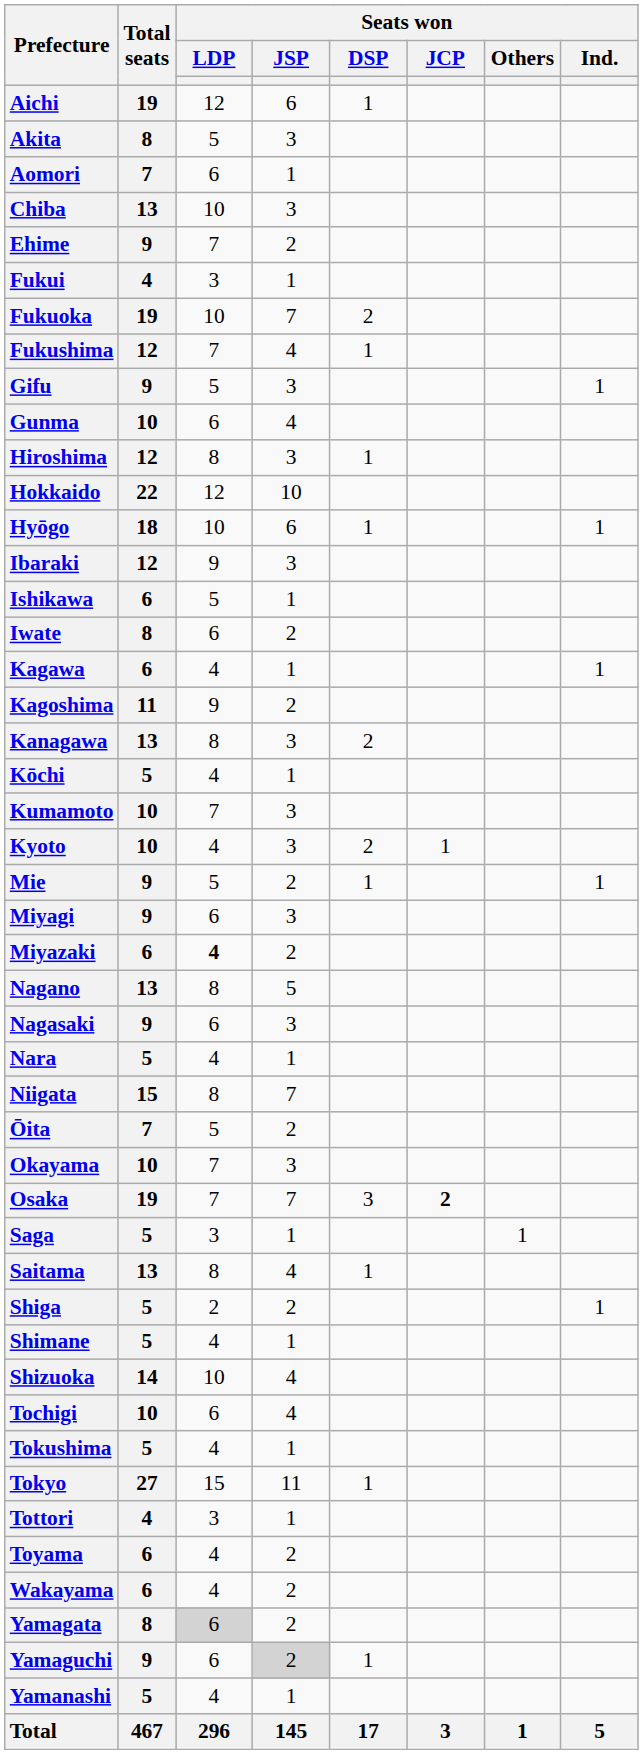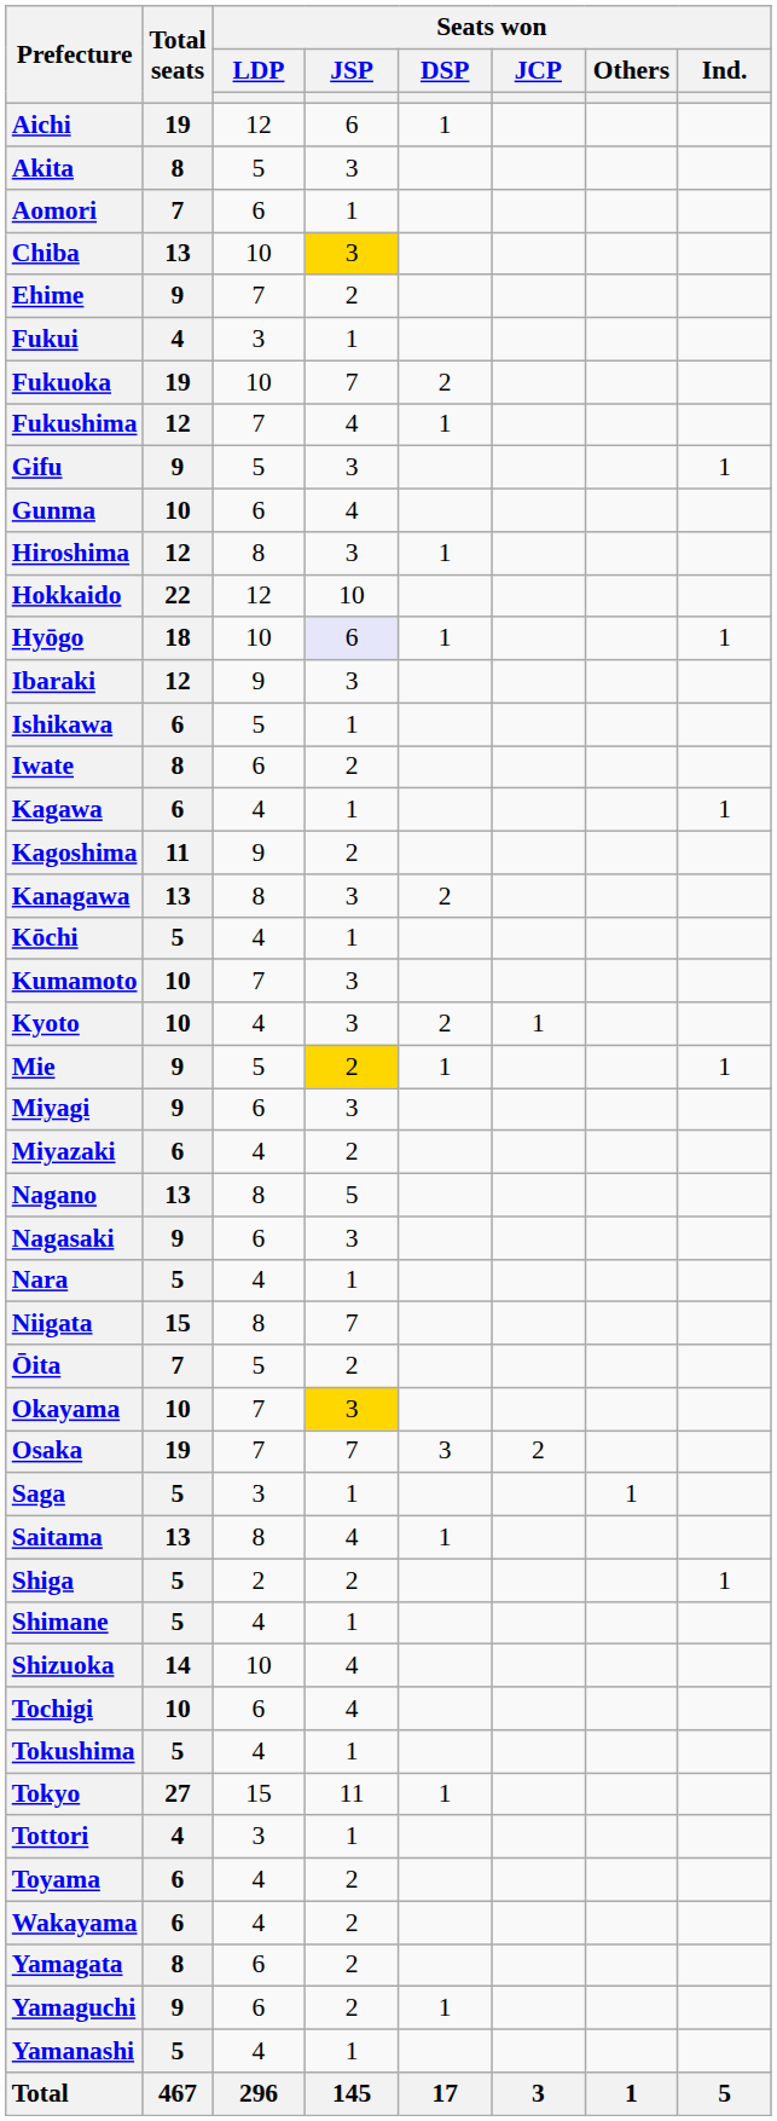Chiba | Seats won / JSP: no background -> gold background
Hyōgo | Seats won / JSP: no background -> lavender background
Mie | Seats won / JSP: no background -> gold background
Miyazaki | Seats won / LDP: bold -> normal
Okayama | Seats won / JSP: no background -> gold background
Osaka | Seats won / JCP: bold -> normal
Yamagata | Seats won / LDP: lightgrey background -> no background
Yamaguchi | Seats won / JSP: lightgrey background -> no background
